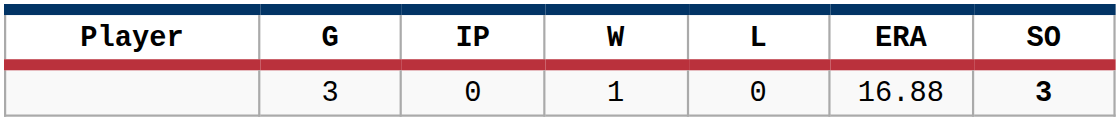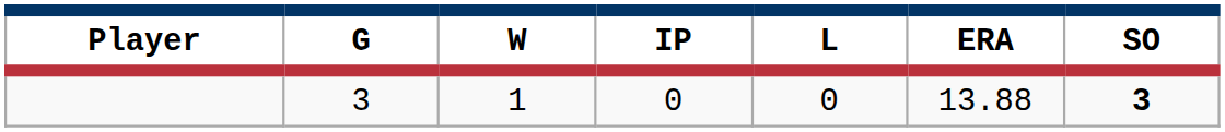columns swapped: IP <-> W
row 2 | ERA: 16.88 -> 13.88
